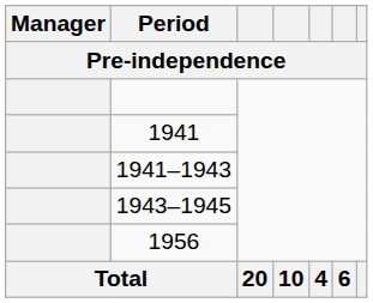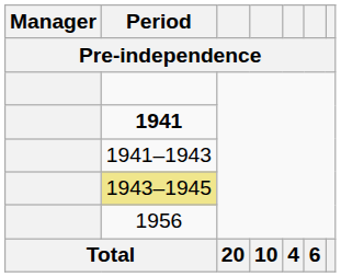1941 | Period: normal -> bold
1943–1945 | Period: no background -> khaki background
